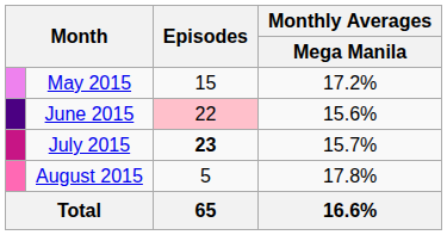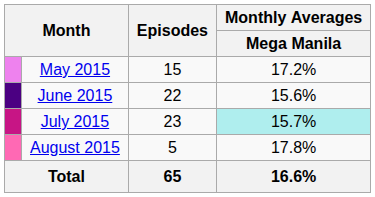June 2015 | Episodes: pink background -> no background
July 2015 | Episodes: bold -> normal
July 2015 | Monthly Averages / Mega Manila: no background -> paleturquoise background
